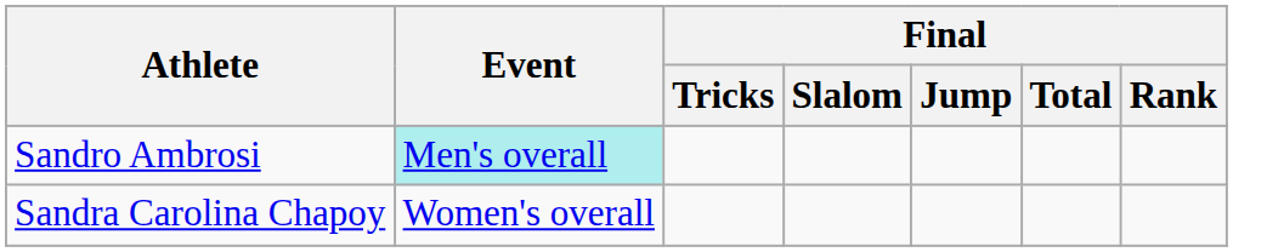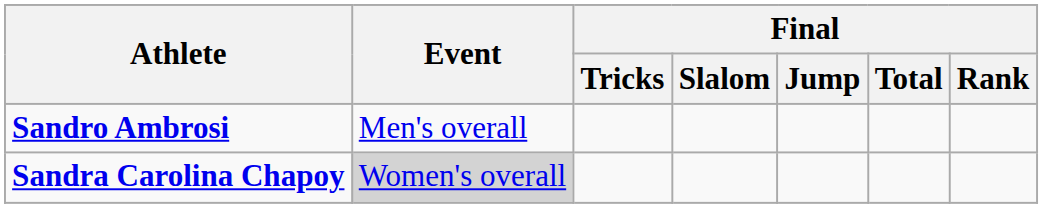row 3 | Athlete: normal -> bold
row 3 | Event: paleturquoise background -> no background
row 4 | Athlete: normal -> bold
row 4 | Event: no background -> lightgrey background
